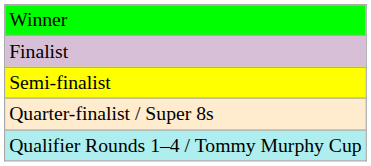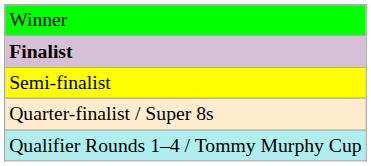row 2 | column 1: normal -> bold
